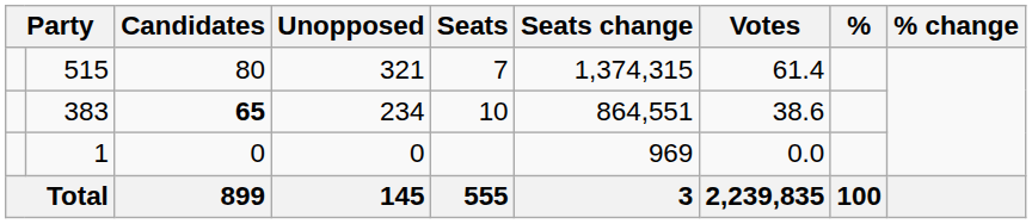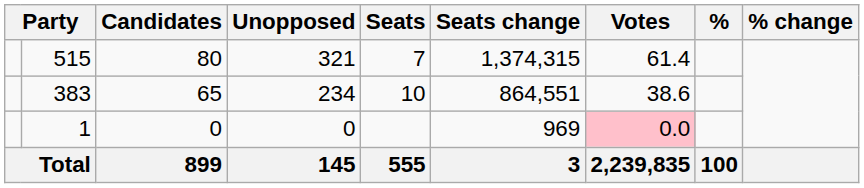383 | Candidates: bold -> normal
1 | Votes: no background -> pink background
